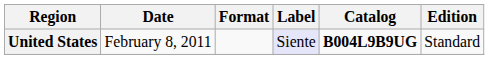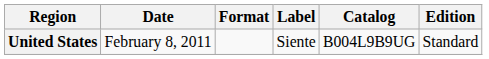United States | Label: lavender background -> no background
United States | Catalog: bold -> normal
